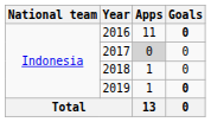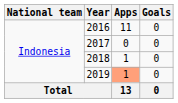2016 | Goals: bold -> normal
2017 | Apps: lightgrey background -> no background
2019 | Apps: no background -> lightsalmon background
2019 | Goals: bold -> normal
